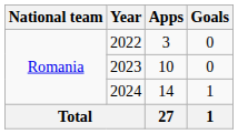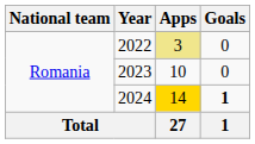2022 | Apps: no background -> khaki background
2024 | Apps: no background -> gold background
2024 | Goals: normal -> bold
